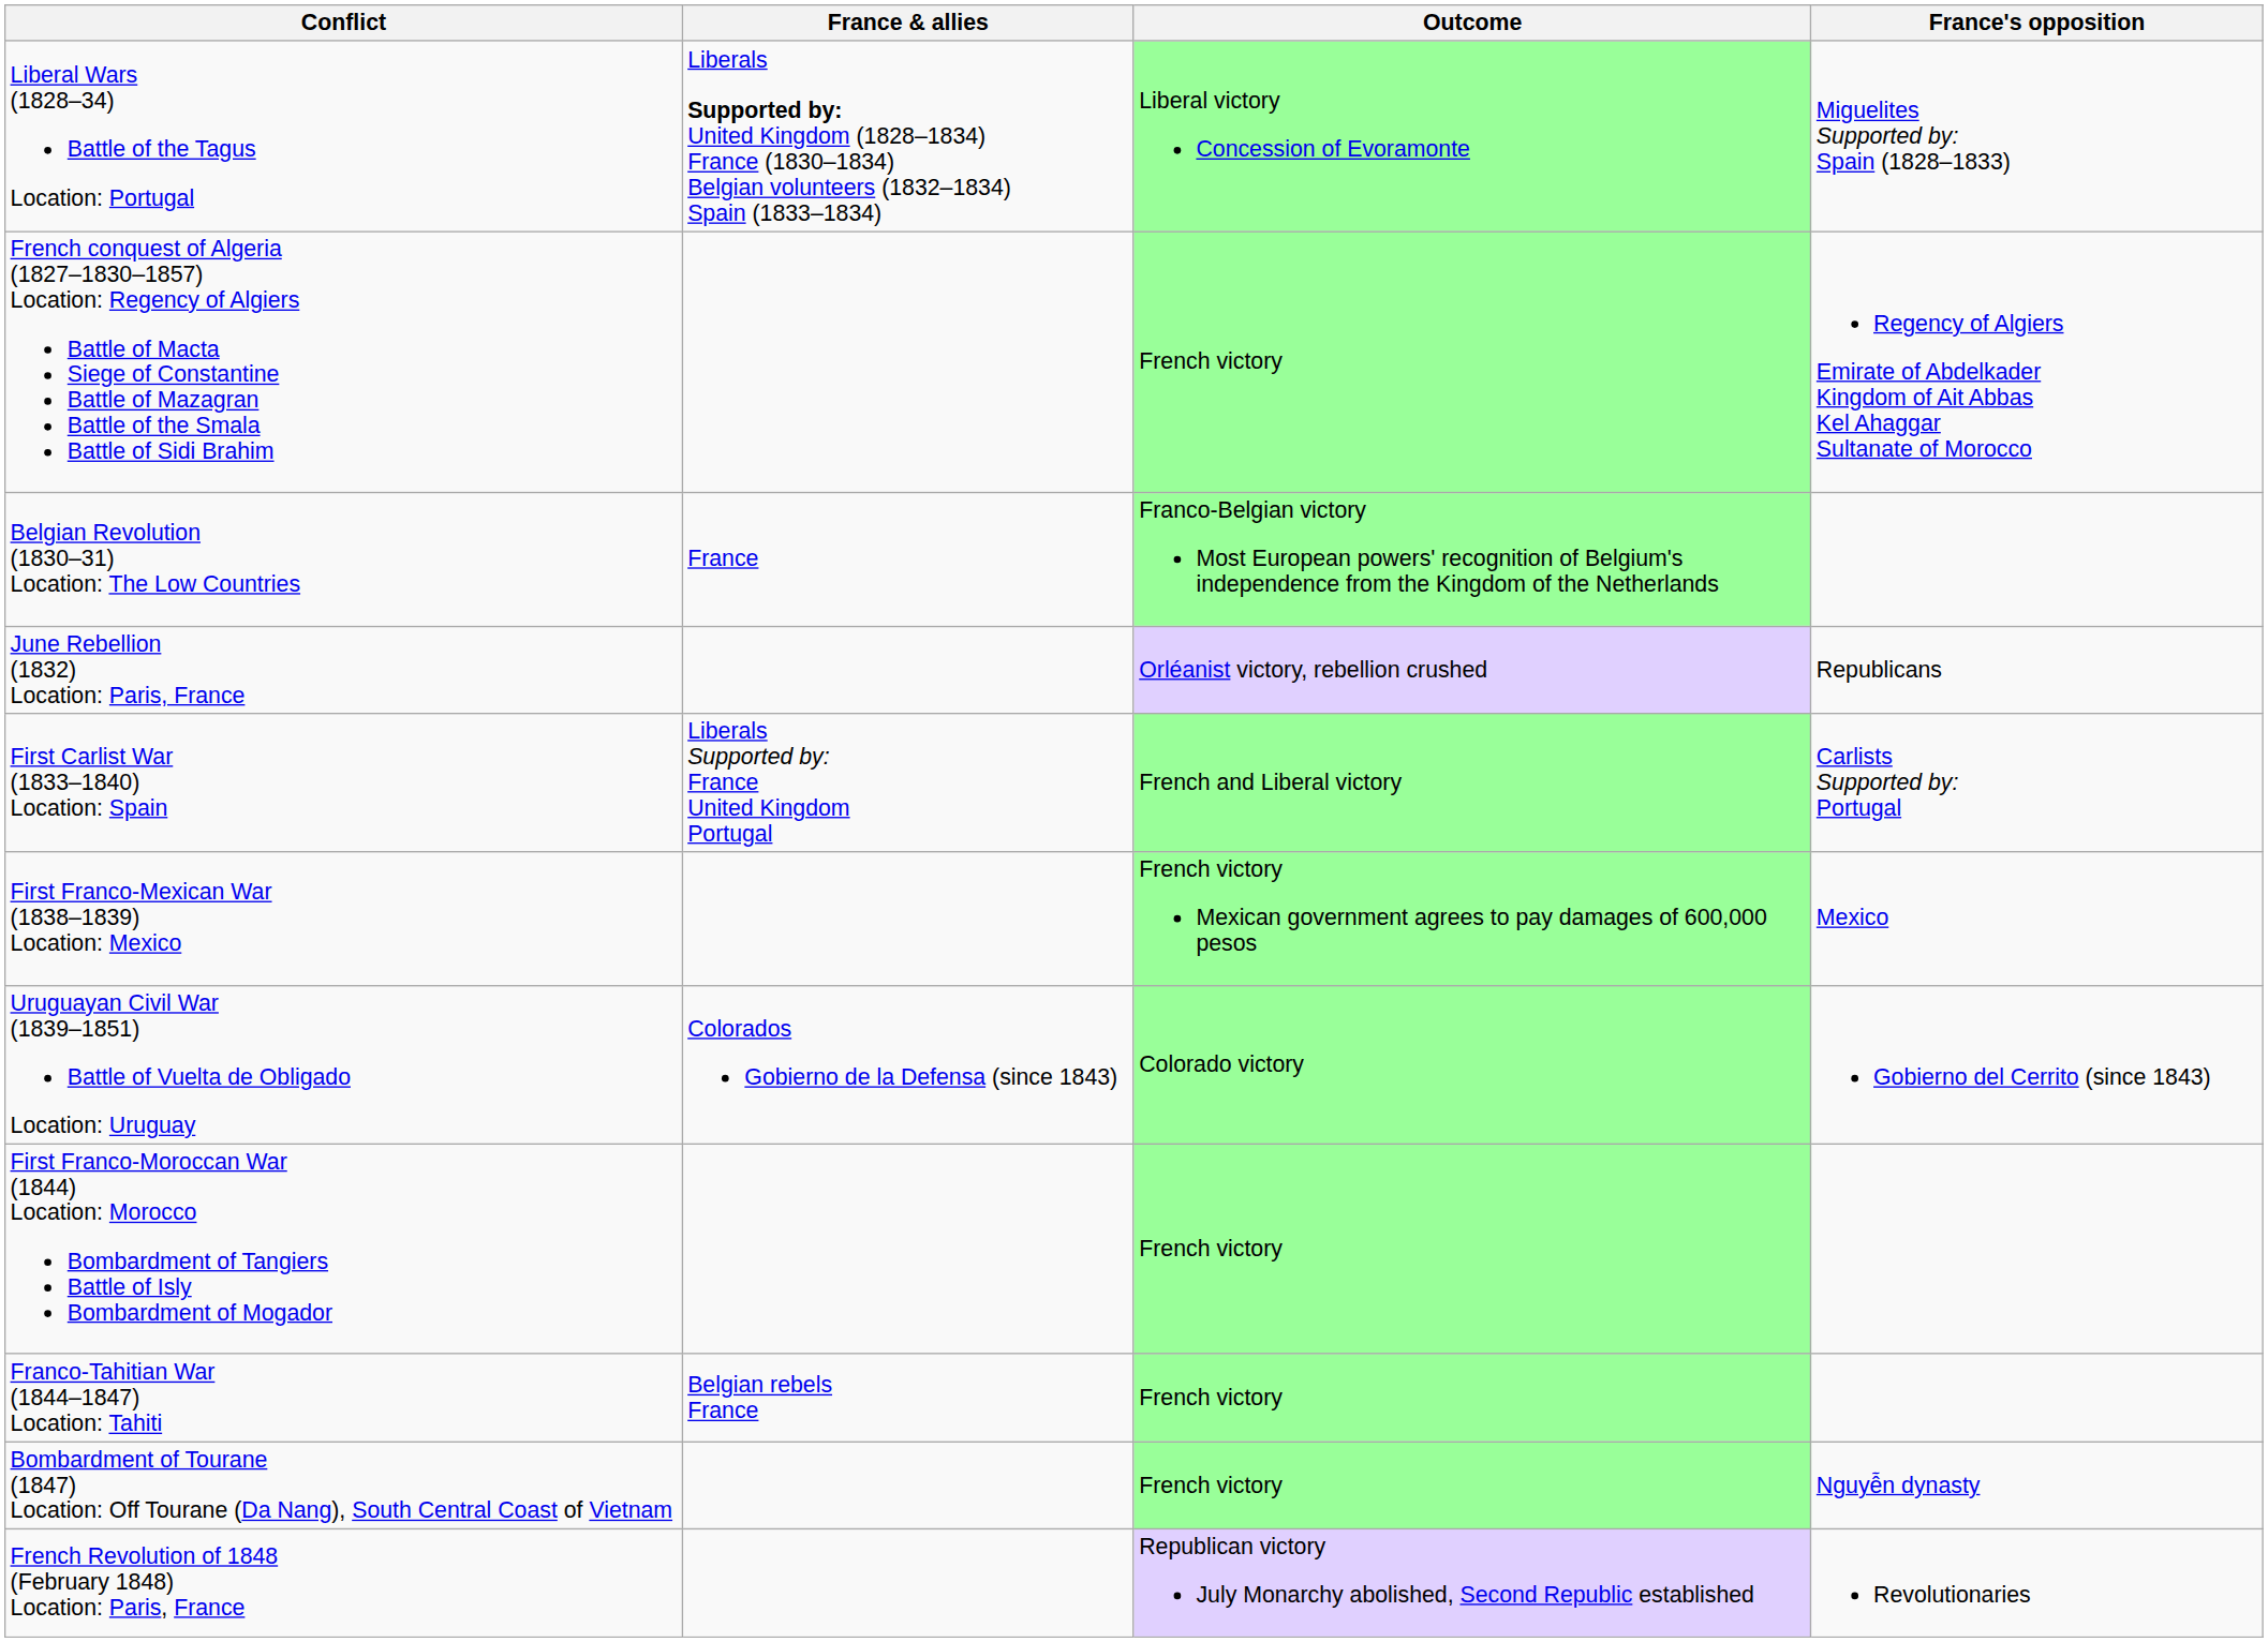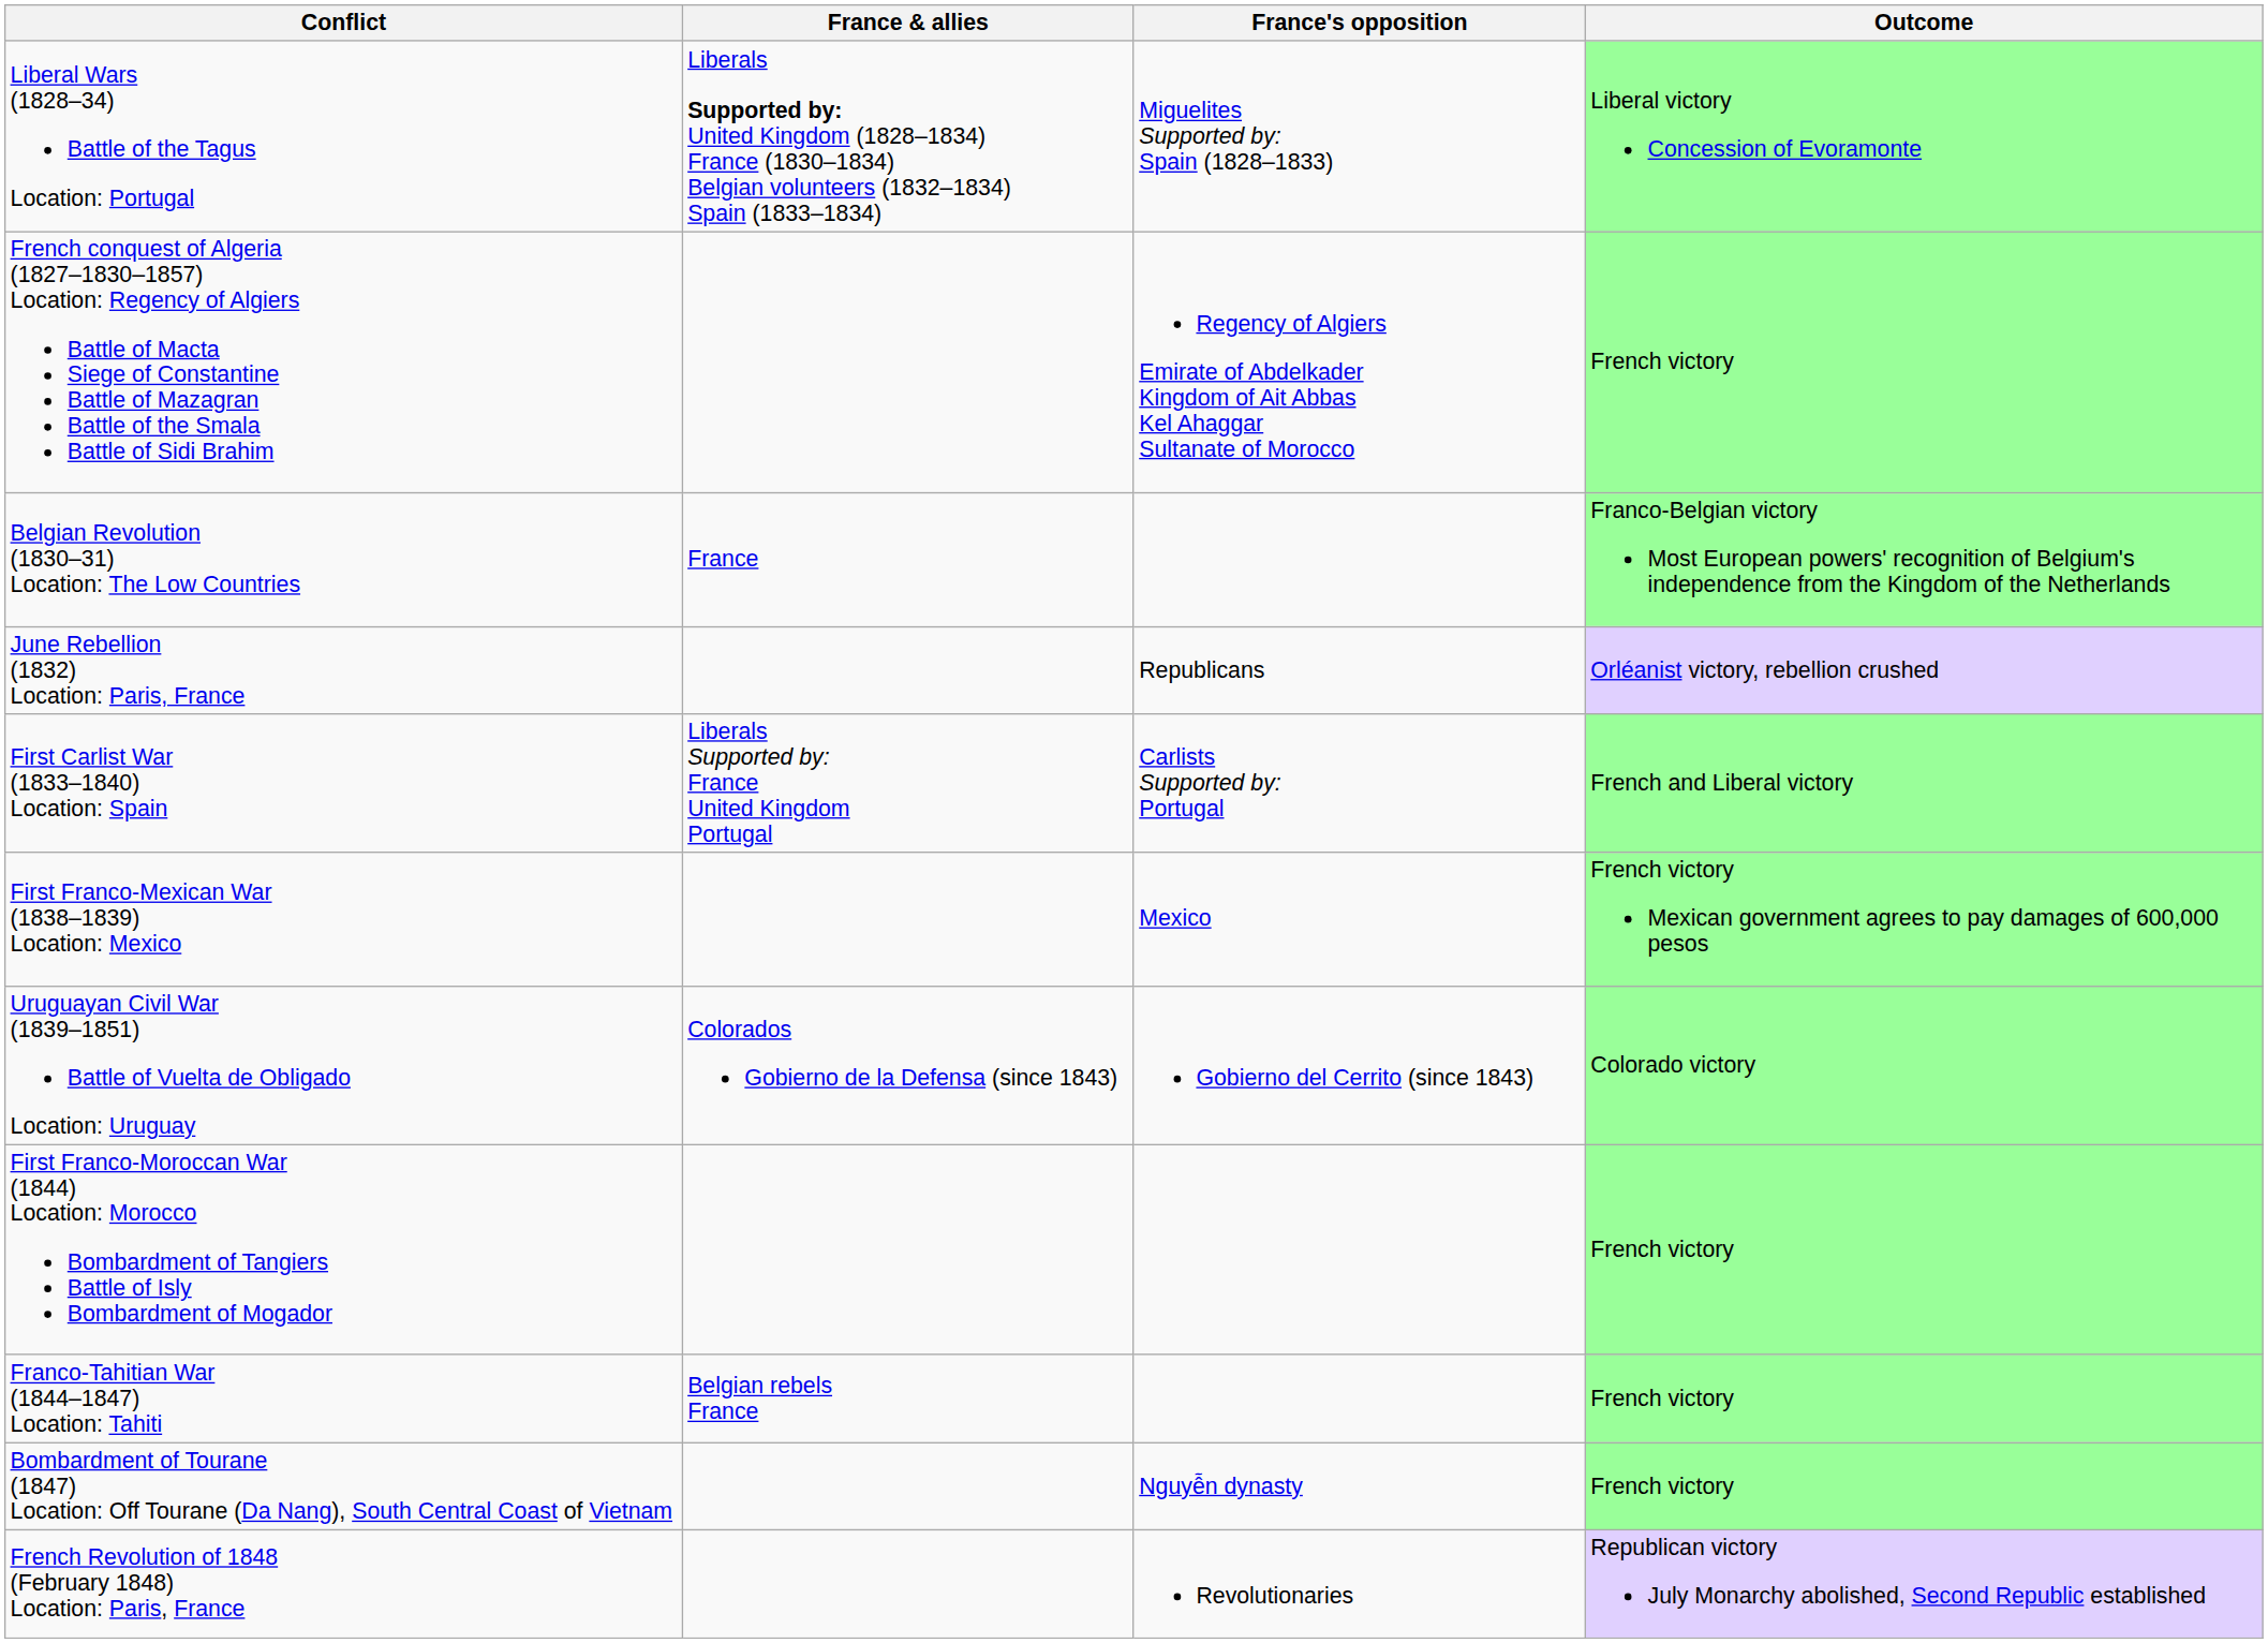columns swapped: France's opposition <-> Outcome
